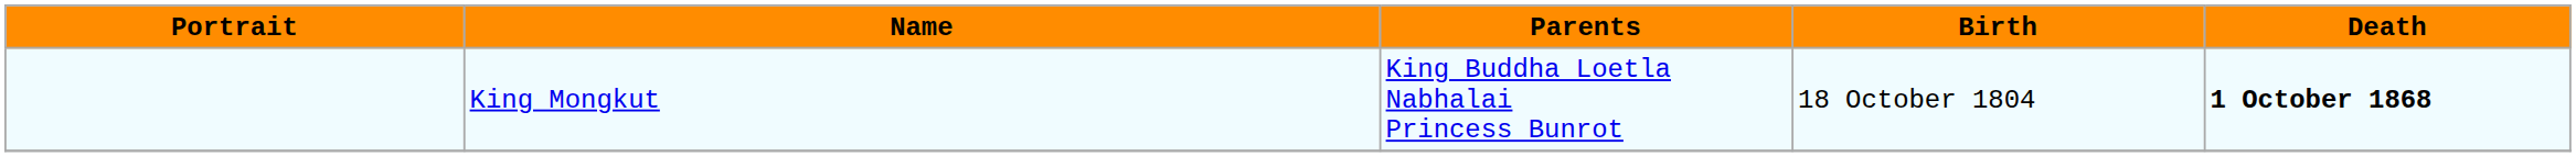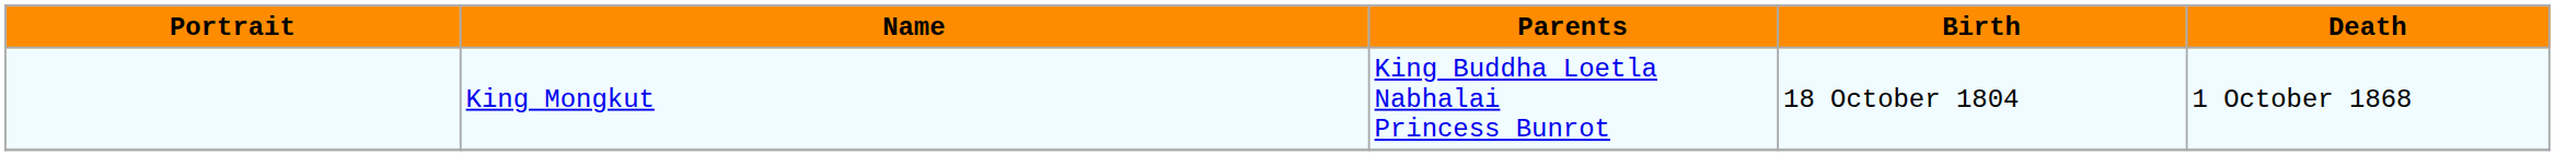King Mongkut | Death: bold -> normal
